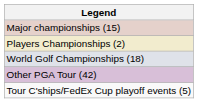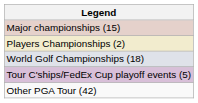row 5 | column 1: Other PGA Tour (42) -> Tour C'ships/FedEx Cup playoff events (5)
row 6 | column 1: Tour C'ships/FedEx Cup playoff events (5) -> Other PGA Tour (42)
